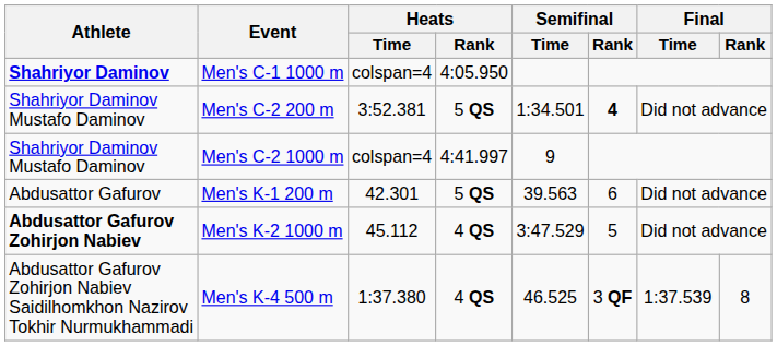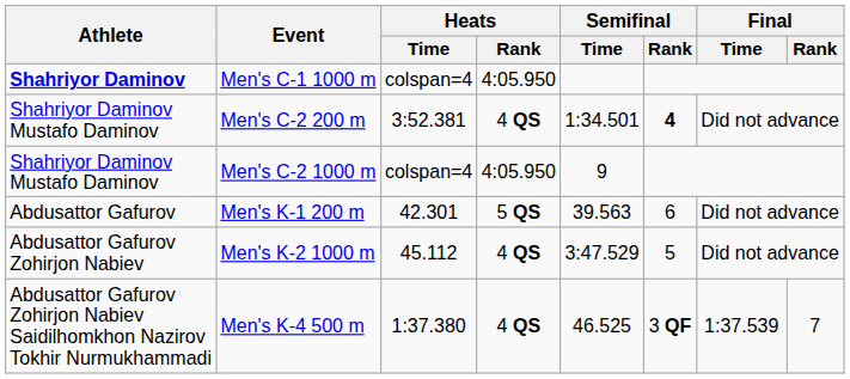Men's C-2 200 m | Heats / Rank: 5 QS -> 4 QS
Men's C-2 1000 m | Heats / Rank: 4:41.997 -> 4:05.950
Men's K-2 1000 m | Athlete: bold -> normal
Men's K-4 500 m | Final / Rank: 8 -> 7
